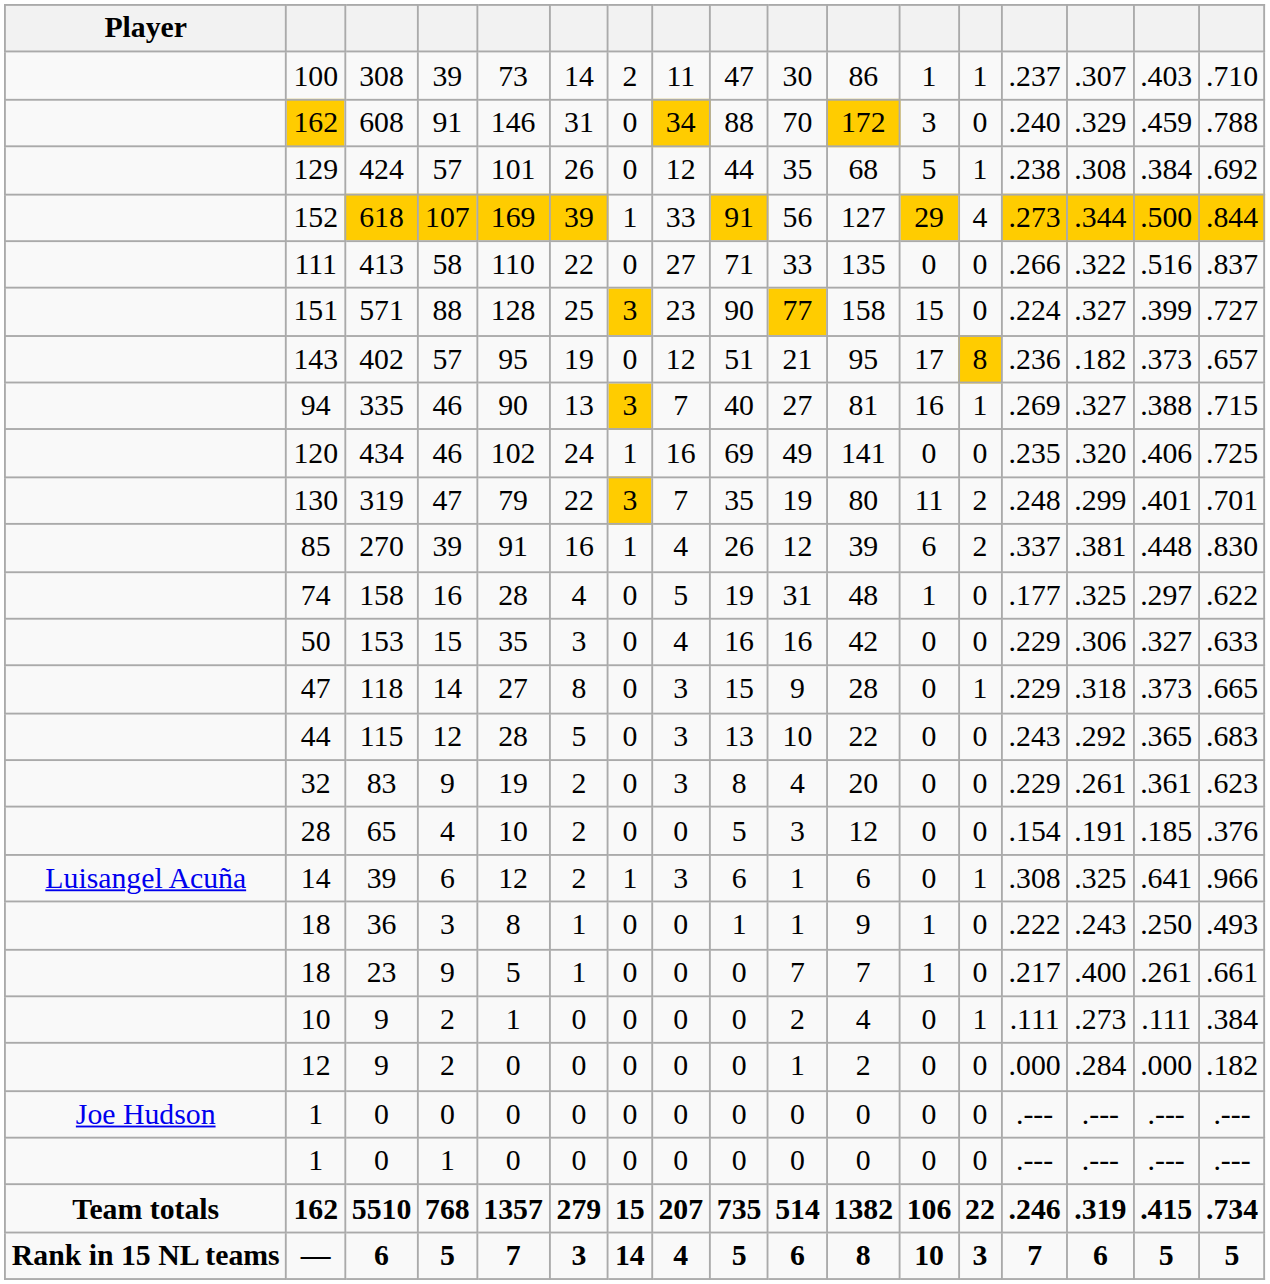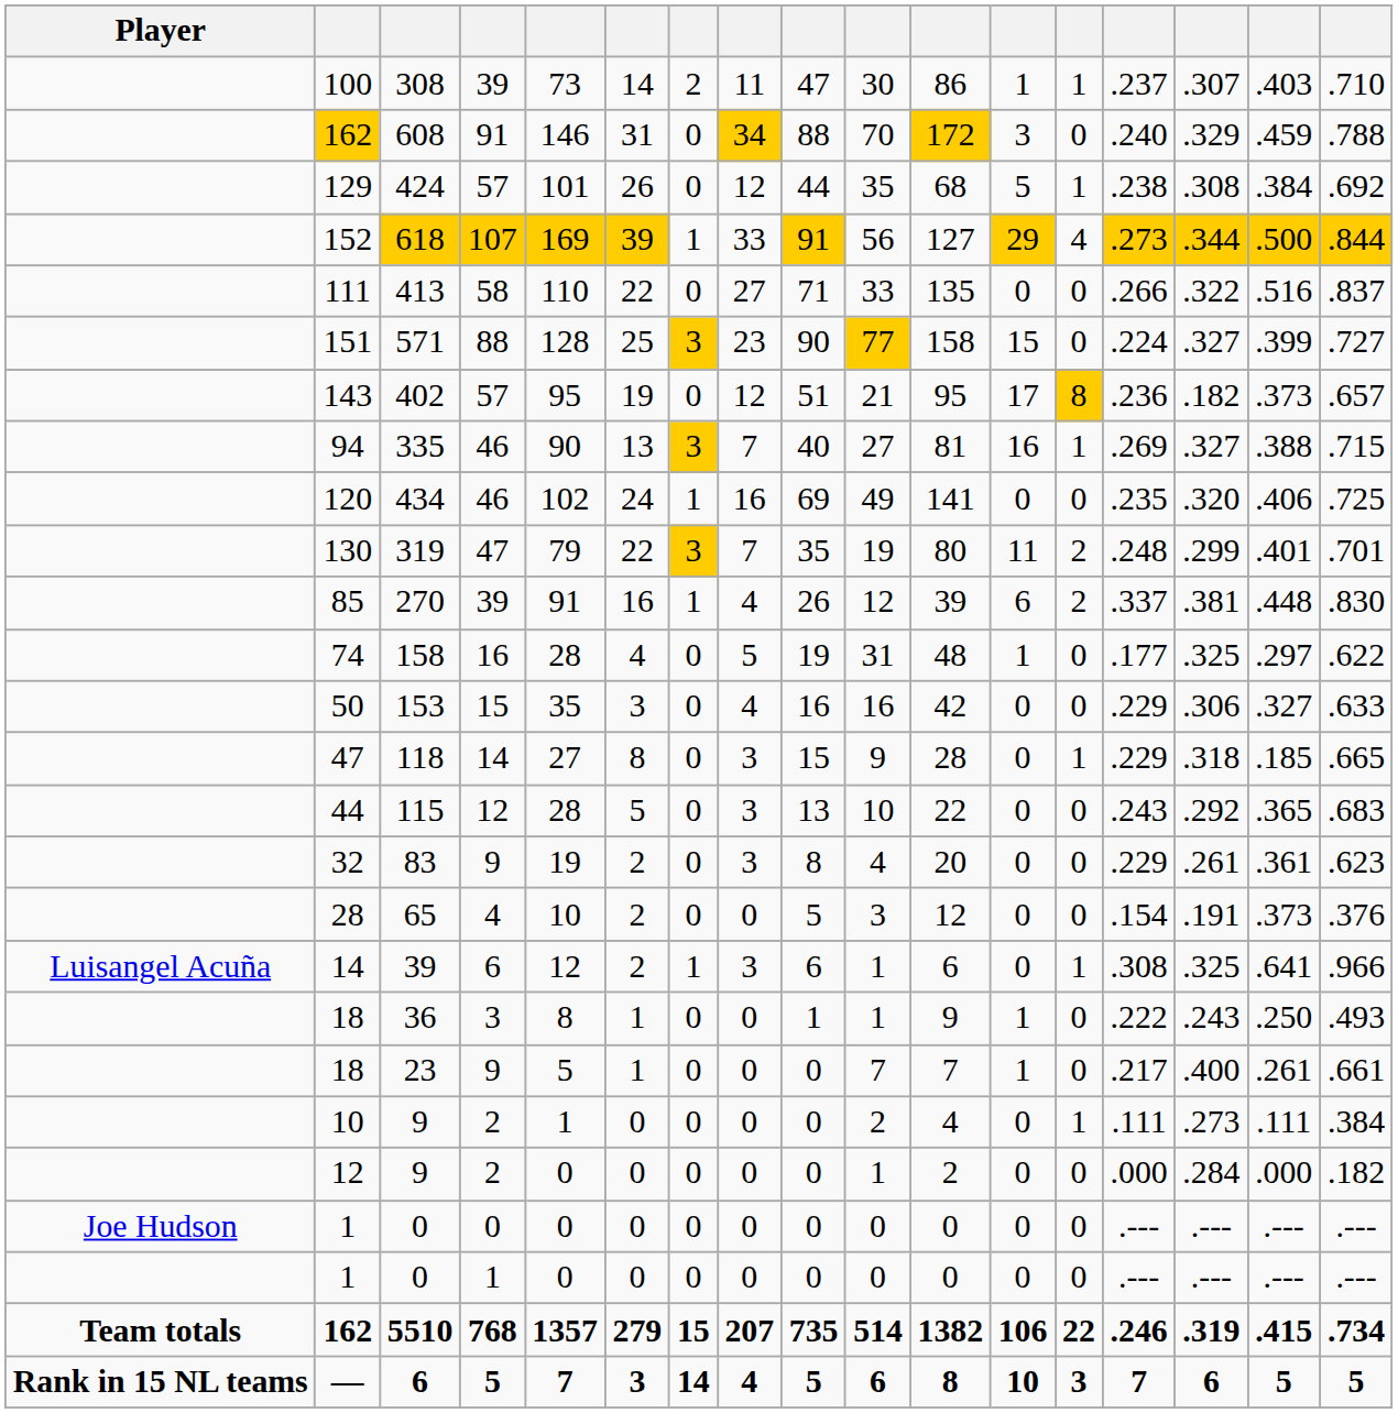118 | column 16: .373 -> .185
65 | column 16: .185 -> .373
